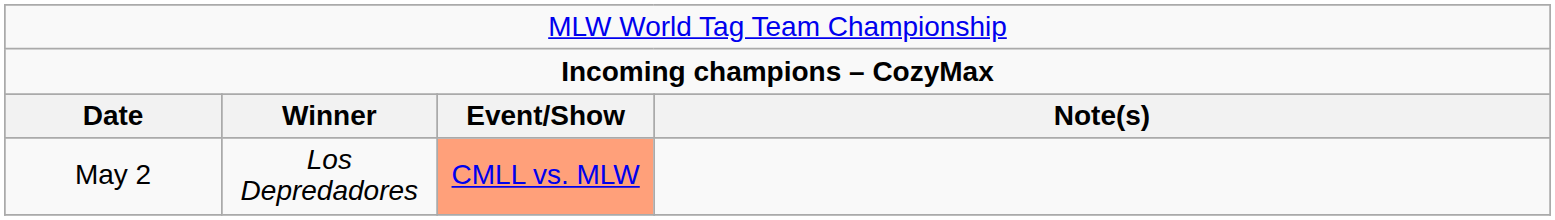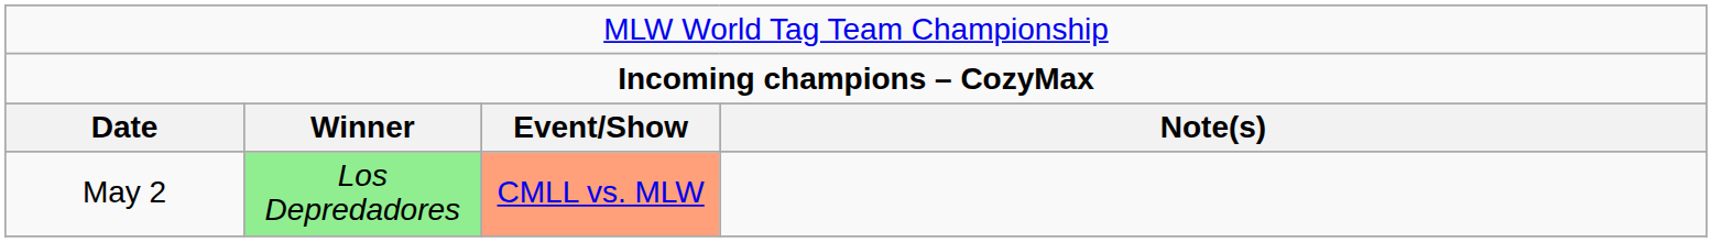May 2 | column 2: no background -> lightgreen background
